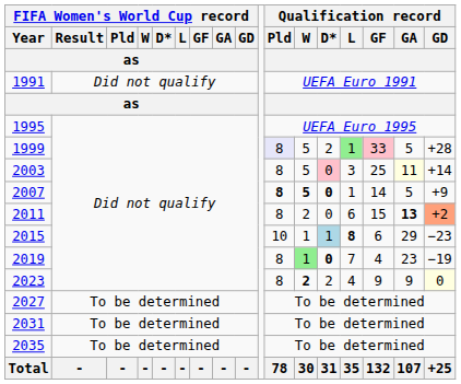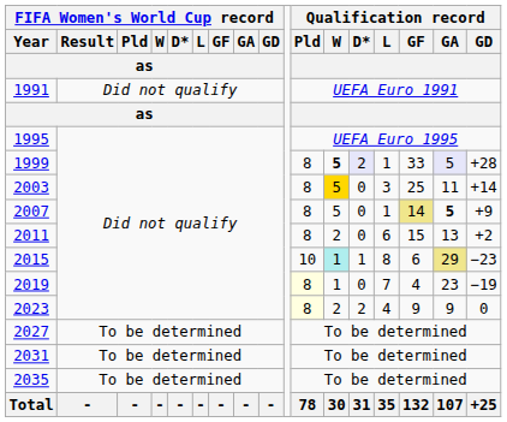1999 | Qualification record / Pld: lavender background -> no background
1999 | Qualification record / W: normal -> bold
1999 | Qualification record / D*: no background -> lavender background
1999 | Qualification record / L: lightgreen background -> no background
1999 | Qualification record / GF: pink background -> no background
1999 | Qualification record / GA: no background -> lavender background
2003 | Qualification record / W: no background -> gold background
2003 | Qualification record / D*: pink background -> no background
2003 | Qualification record / GA: lightyellow background -> no background
2007 | Qualification record / Pld: bold -> normal
2007 | Qualification record / W: bold -> normal
2007 | Qualification record / D*: bold -> normal
2007 | Qualification record / GF: no background -> khaki background
2007 | Qualification record / GA: normal -> bold
2011 | Qualification record / GA: bold -> normal
2011 | Qualification record / GD: lightsalmon background -> no background
2015 | Qualification record / W: no background -> paleturquoise background
2015 | Qualification record / D*: lightblue background -> no background
2015 | Qualification record / L: bold -> normal
2015 | Qualification record / GA: no background -> khaki background
2019 | Qualification record / Pld: no background -> lightyellow background
2019 | Qualification record / W: lightgreen background -> no background
2019 | Qualification record / D*: bold -> normal
2023 | Qualification record / Pld: no background -> lightyellow background
2023 | Qualification record / W: bold -> normal
2023 | Qualification record / GD: lightyellow background -> no background
